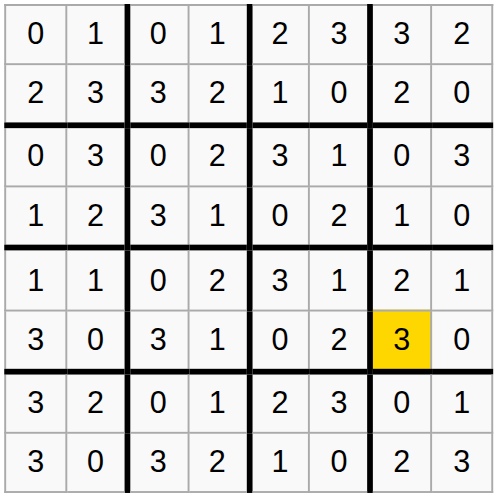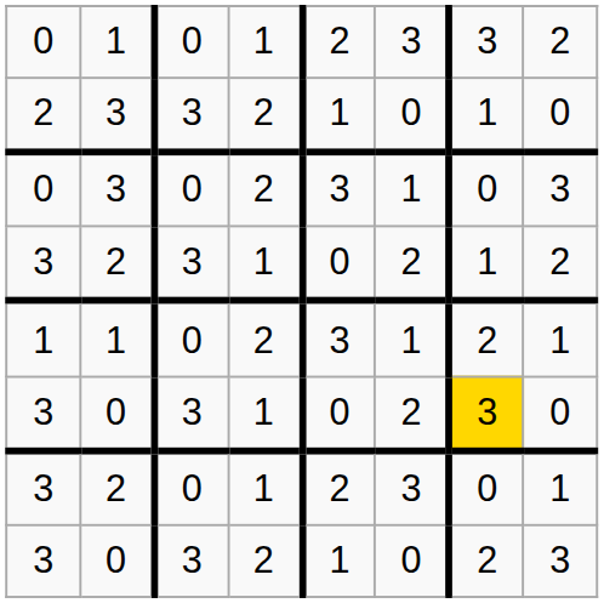row 2 | column 7: 2 -> 1
row 4 | column 1: 1 -> 3
row 4 | column 8: 0 -> 2
